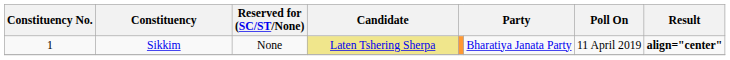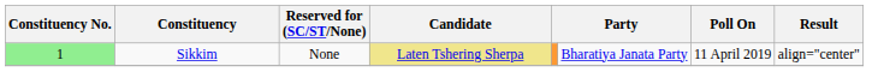Sikkim | Constituency No.: no background -> lightgreen background
Sikkim | Result: bold -> normal
